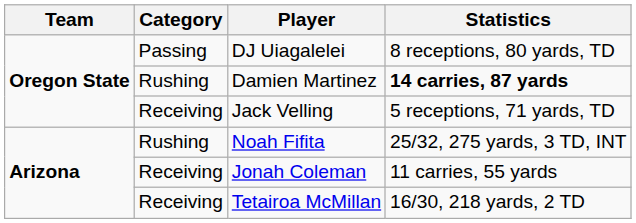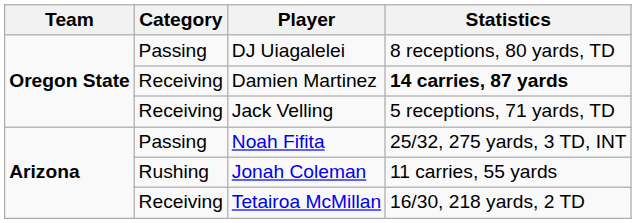Damien Martinez | Category: Rushing -> Receiving
Noah Fifita | Category: Rushing -> Passing
Jonah Coleman | Category: Receiving -> Rushing
